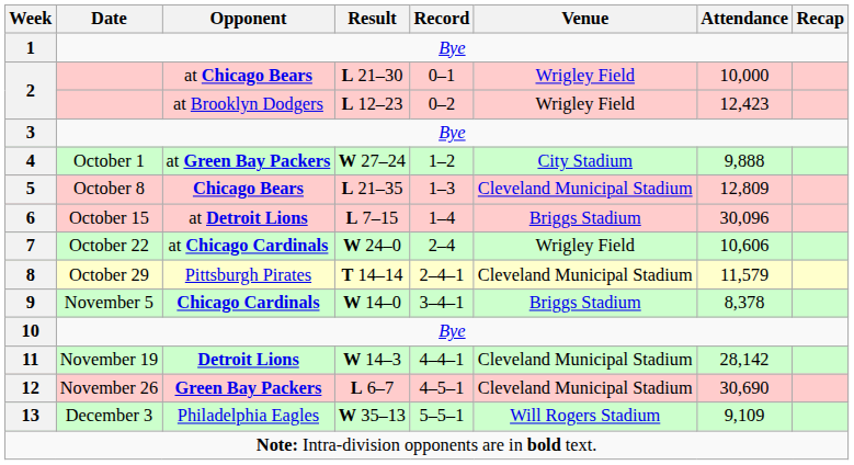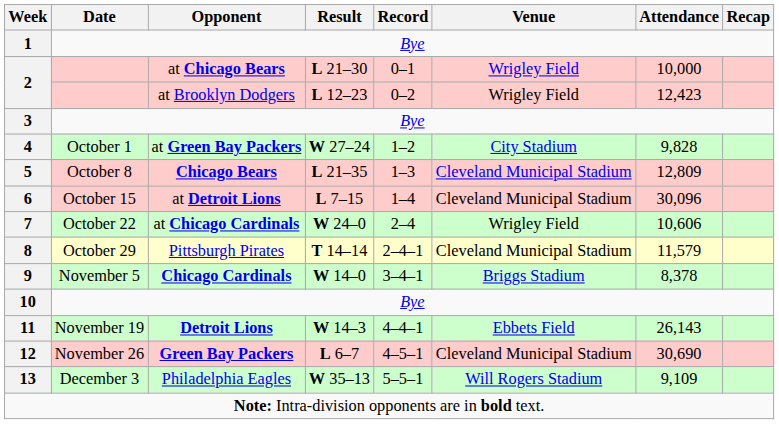4 | Attendance: 9,888 -> 9,828
6 | Venue: Briggs Stadium -> Cleveland Municipal Stadium
11 | Venue: Cleveland Municipal Stadium -> Ebbets Field
11 | Attendance: 28,142 -> 26,143
